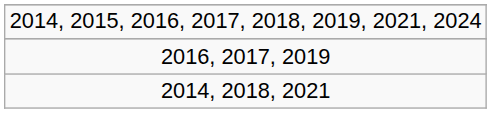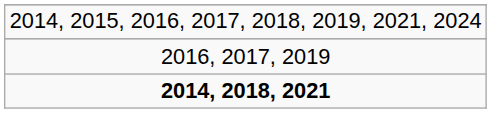row 3 | column 1: normal -> bold
